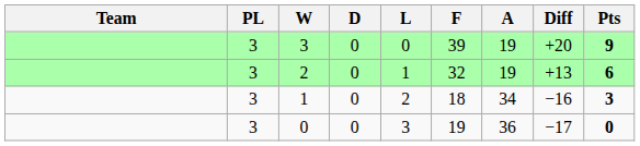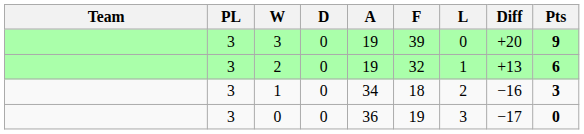columns swapped: L <-> A
